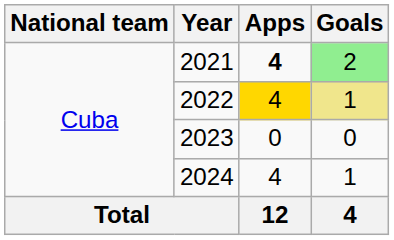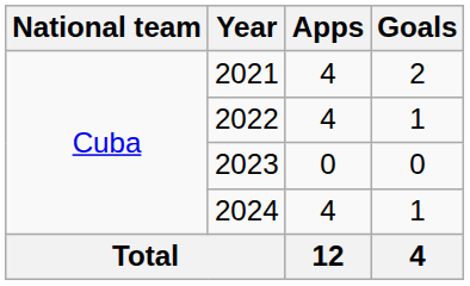2021 | Apps: bold -> normal
2021 | Goals: lightgreen background -> no background
2022 | Apps: gold background -> no background
2022 | Goals: khaki background -> no background
